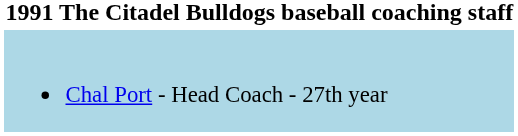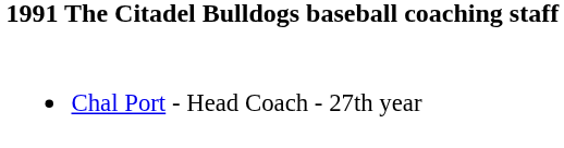Chal Port - Head Coach - 27th year | column 1: lightblue background -> no background
